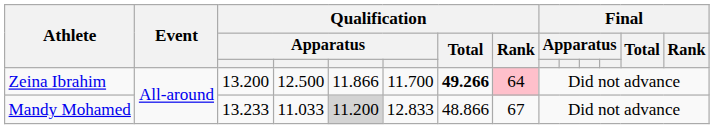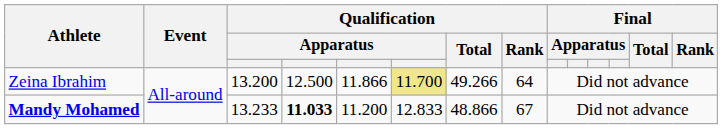row 4 | column 6: no background -> khaki background
row 4 | Qualification / Total: bold -> normal
row 4 | Qualification / Rank: pink background -> no background
row 5 | Athlete: normal -> bold
row 5 | column 4: normal -> bold
row 5 | column 5: lightgrey background -> no background
